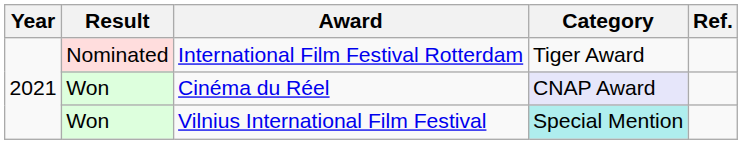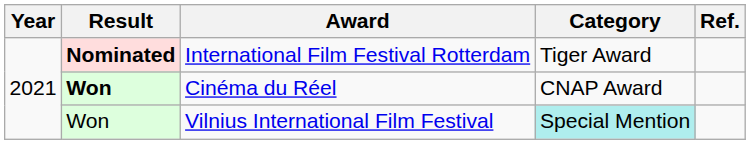International Film Festival Rotterdam | Result: normal -> bold
Cinéma du Réel | Result: normal -> bold
Cinéma du Réel | Category: lavender background -> no background
